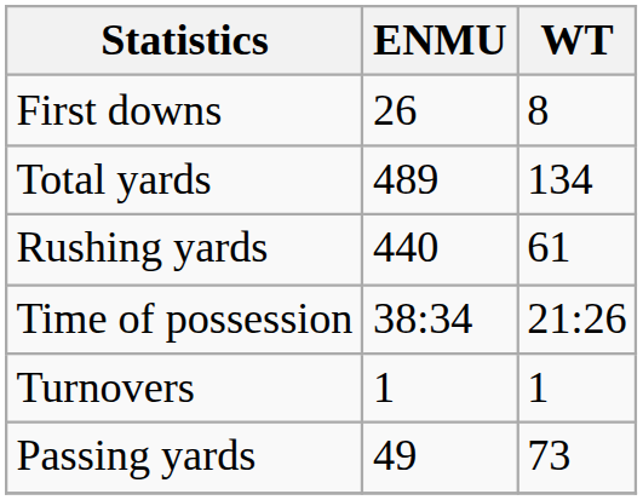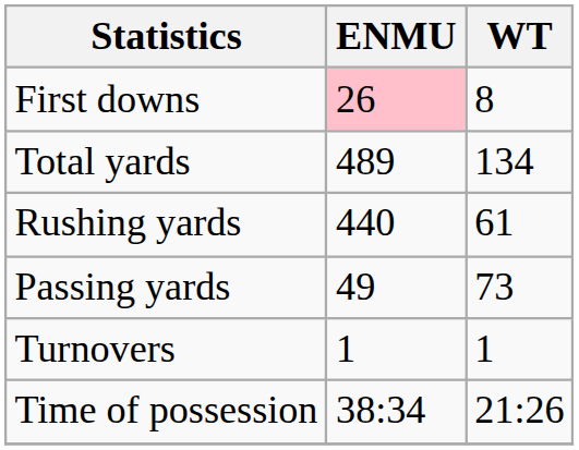First downs | ENMU: no background -> pink background
rows swapped: Passing yards <-> Time of possession
